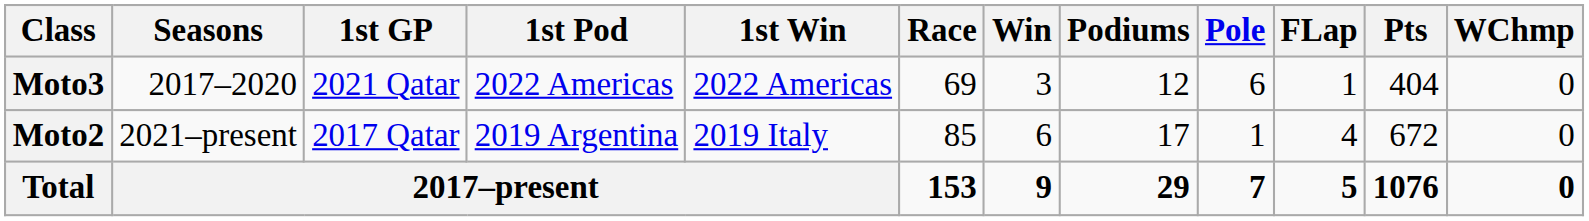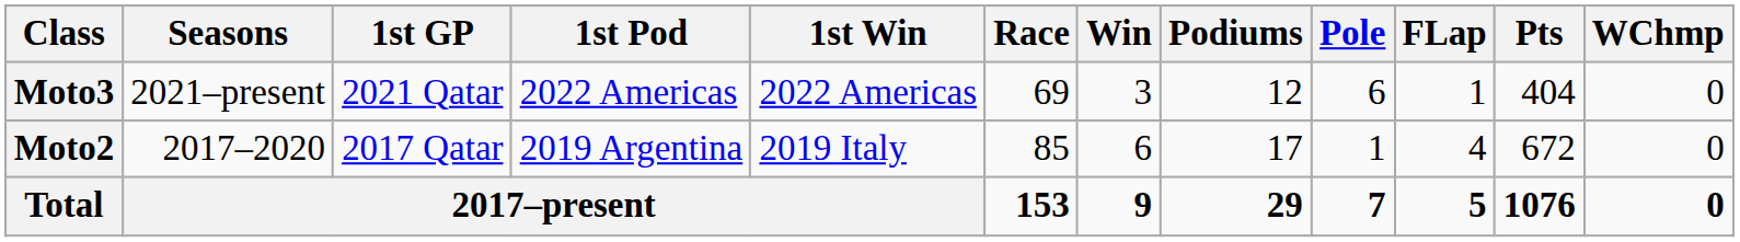Moto3 | Seasons: 2017–2020 -> 2021–present
Moto2 | Seasons: 2021–present -> 2017–2020
